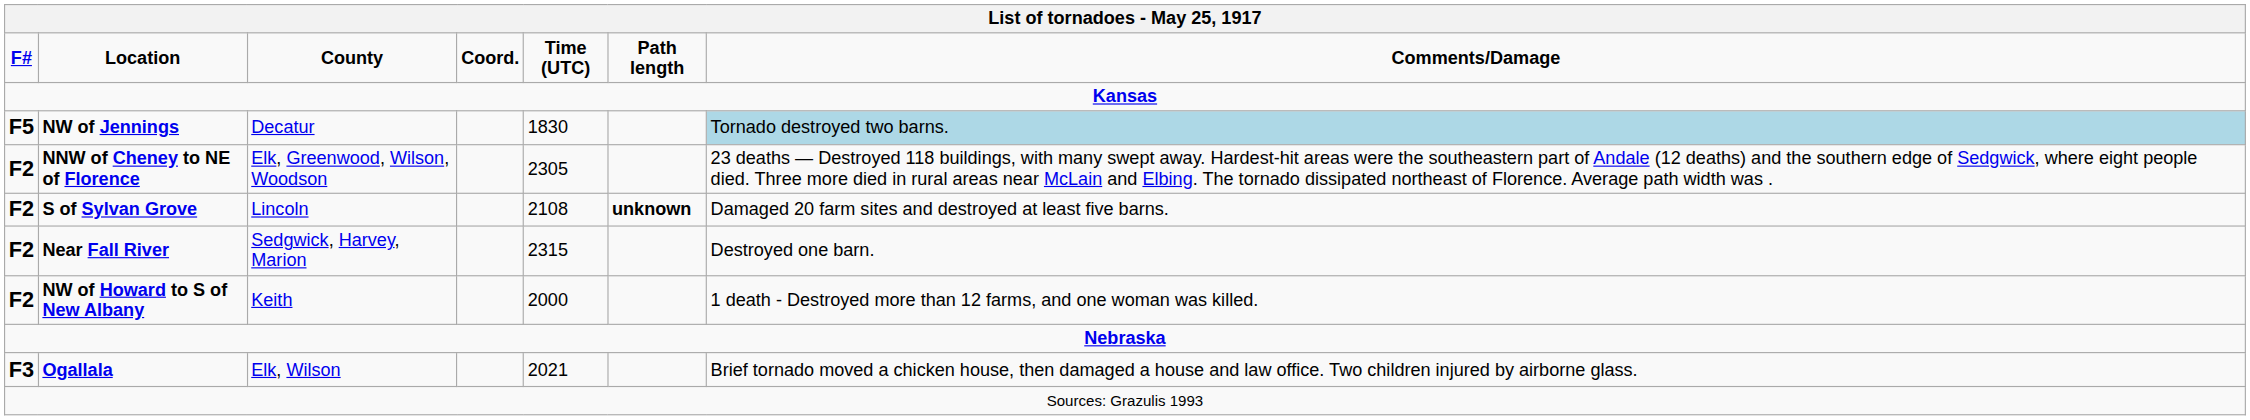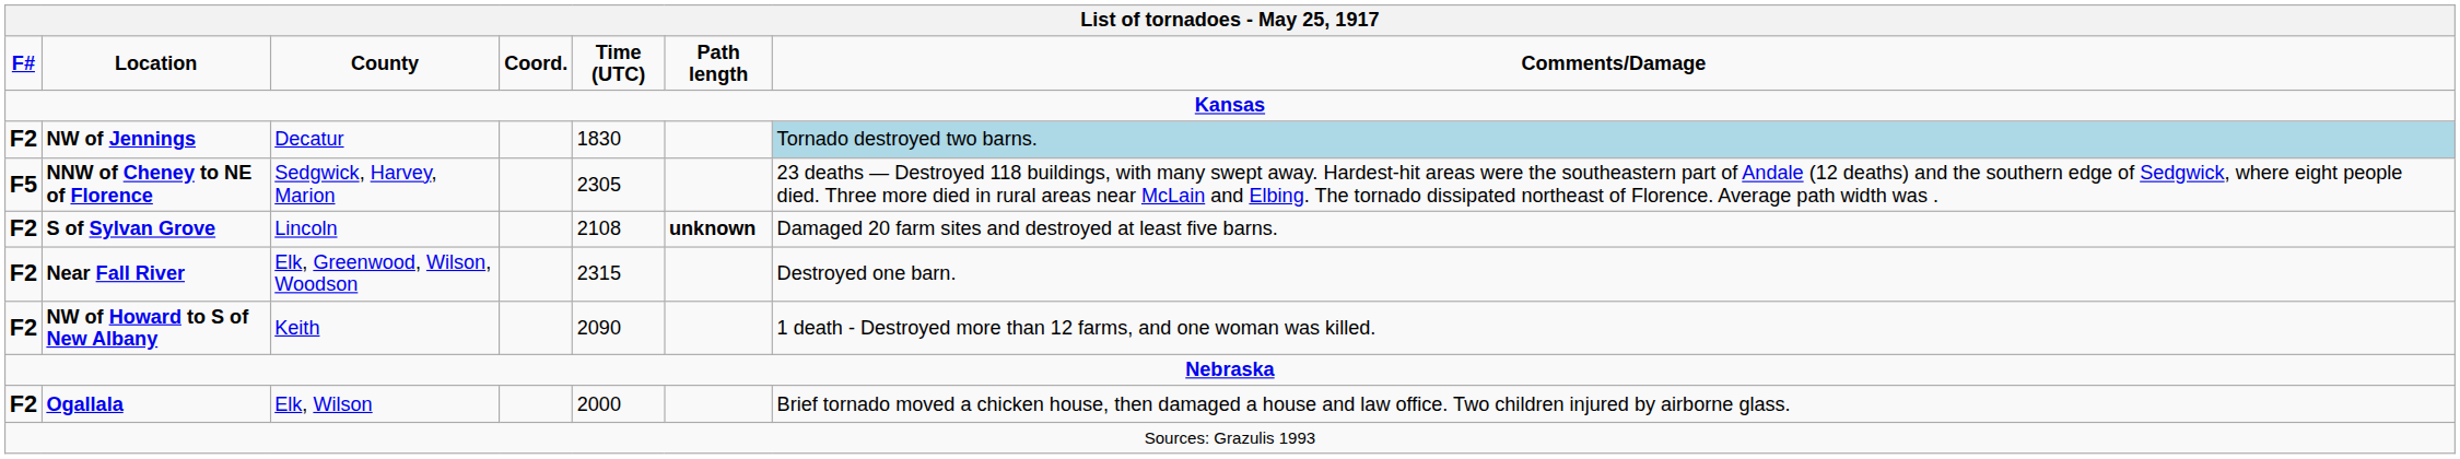NW of Jennings | F#: F5 -> F2
NNW of Cheney to NE of Florence | F#: F2 -> F5
NNW of Cheney to NE of Florence | County: Elk, Greenwood, Wilson, Woodson -> Sedgwick, Harvey, Marion
Near Fall River | County: Sedgwick, Harvey, Marion -> Elk, Greenwood, Wilson, Woodson
NW of Howard to S of New Albany | Time (UTC): 2000 -> 2090
Ogallala | F#: F3 -> F2
Ogallala | Time (UTC): 2021 -> 2000
